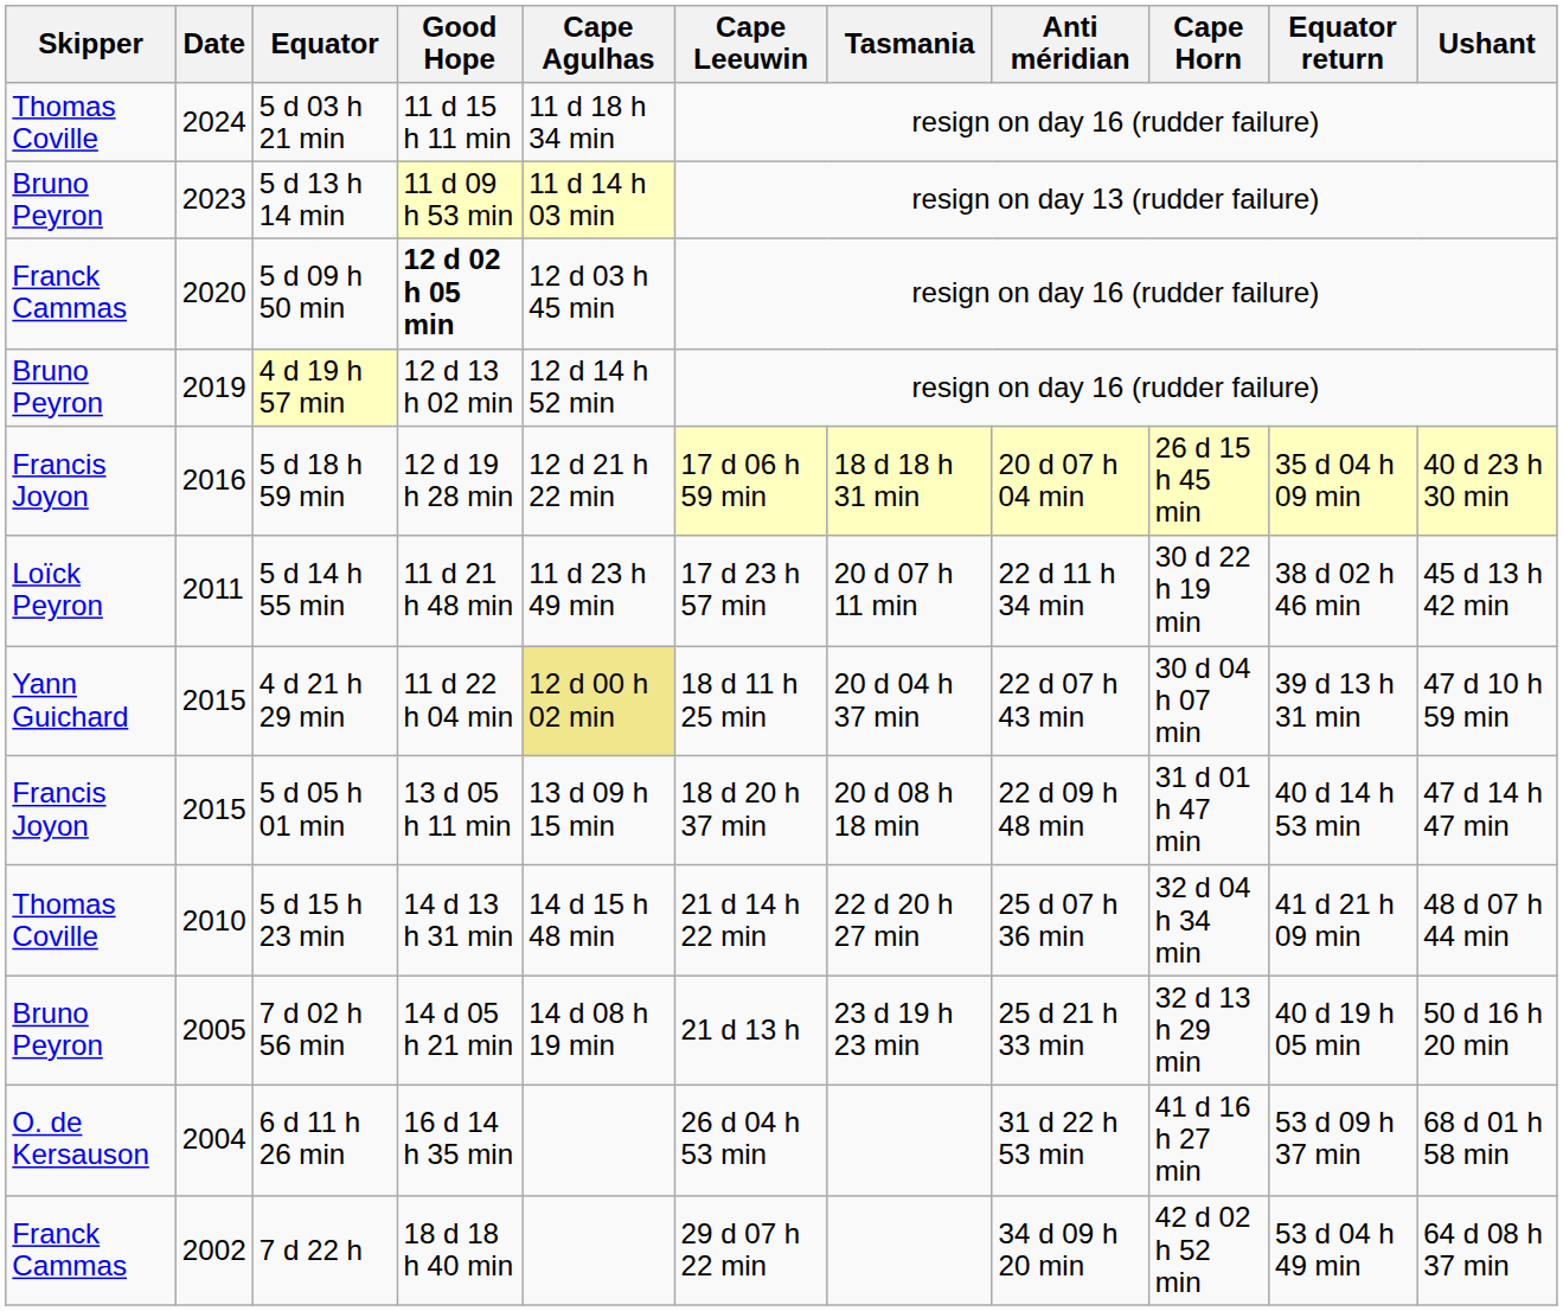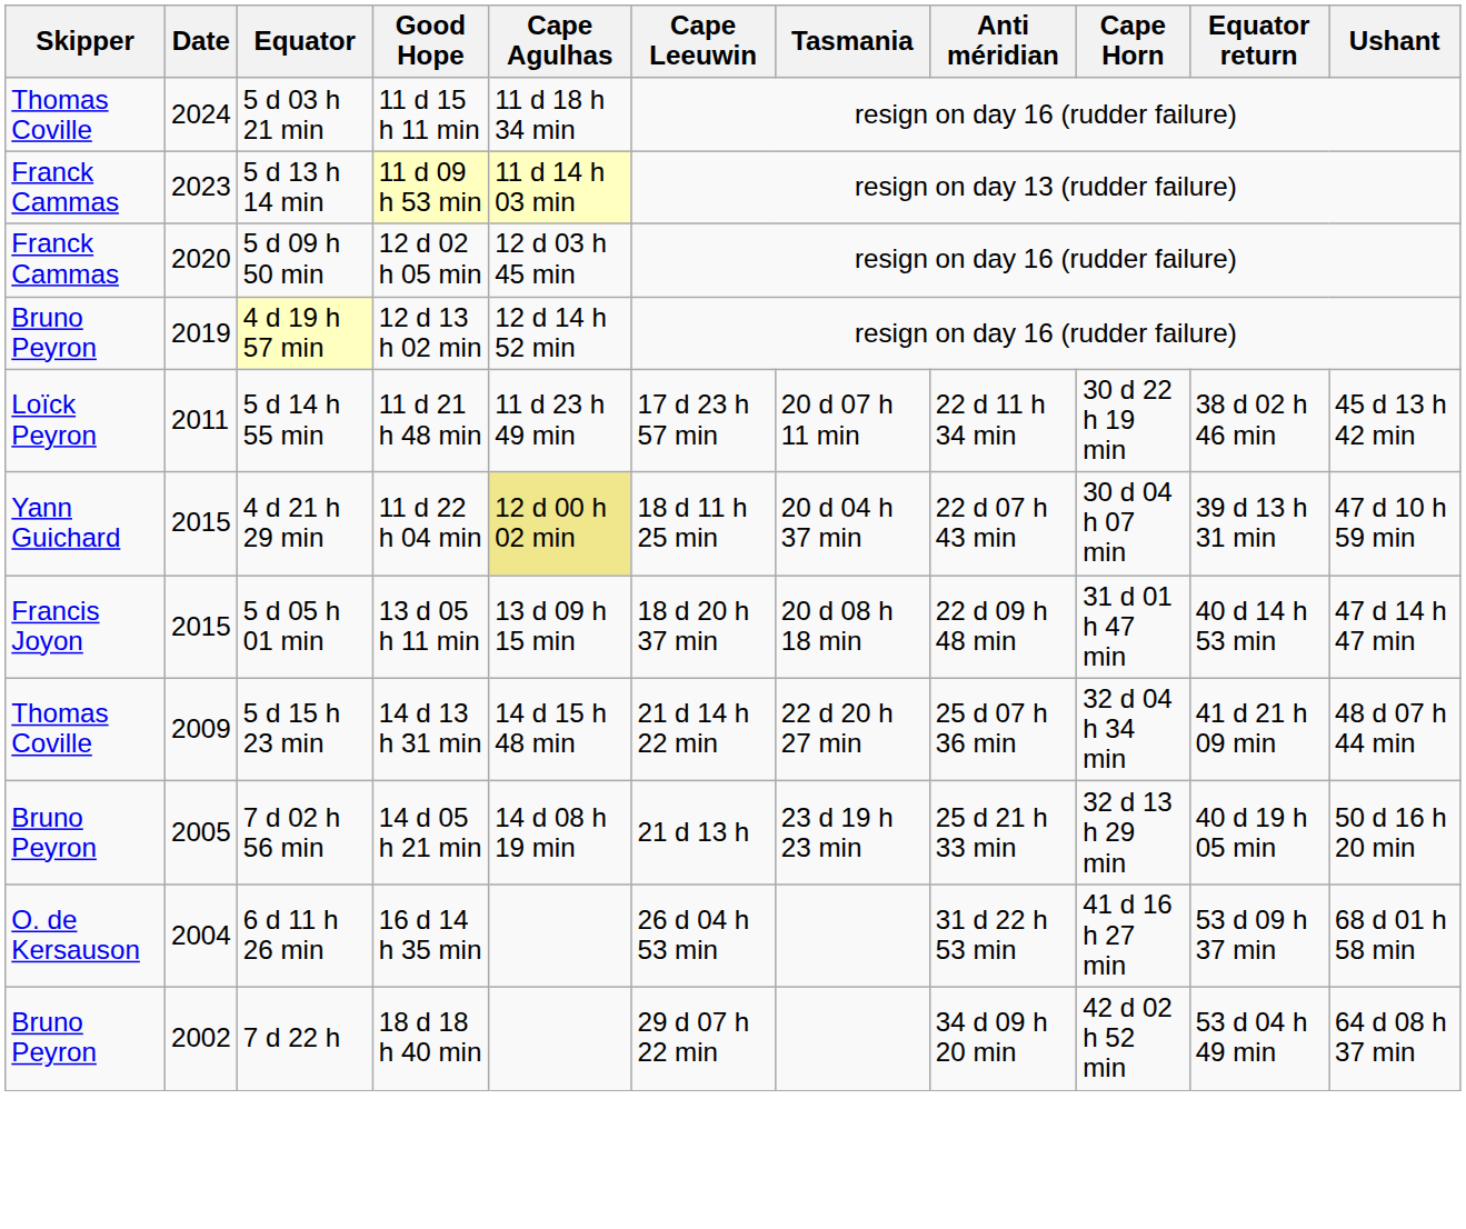5 d 13 h 14 min | Skipper: Bruno Peyron -> Franck Cammas
5 d 09 h 50 min | Good Hope: bold -> normal
- row: Francis Joyon | 2016 | 5 d 18 h 59 min | 12 d 19 h 28 min | 12 d 21 h 22 min | 17 d 06 h 59 min | 18 d 18 h 31 min | 20 d 07 h 04 min | 26 d 15 h 45 min | 35 d 04 h 09 min | 40 d 23 h 30 min
5 d 15 h 23 min | Date: 2010 -> 2009
7 d 22 h | Skipper: Franck Cammas -> Bruno Peyron
